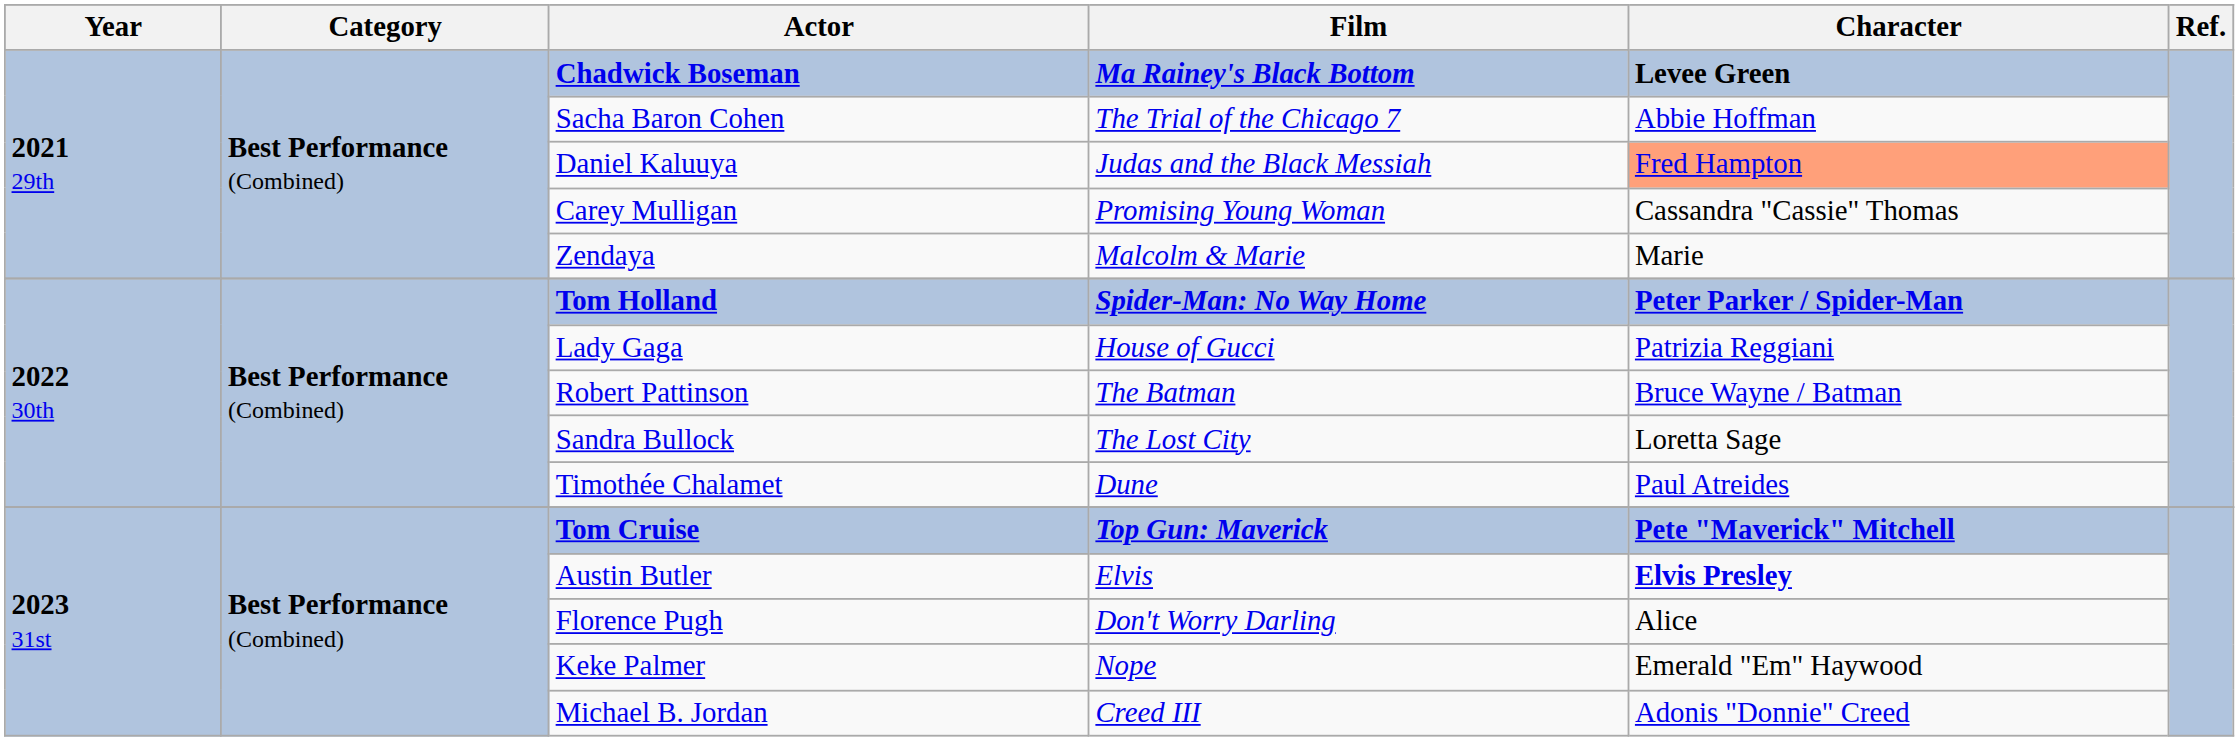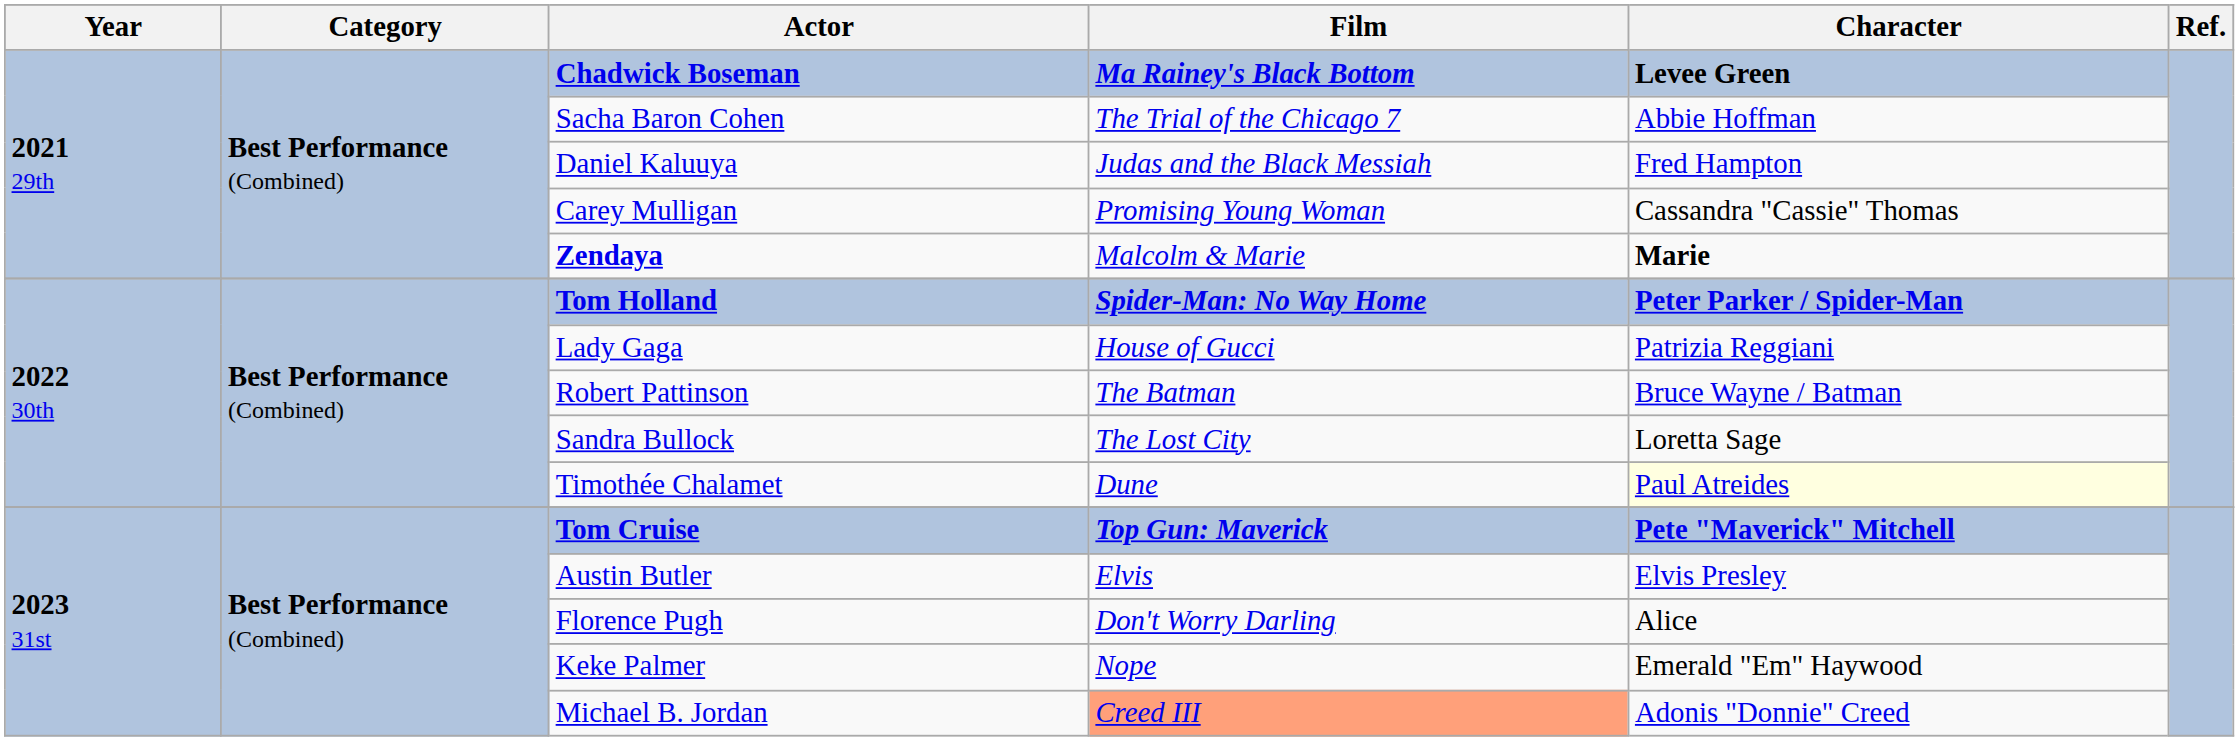row 4 | Character: lightsalmon background -> no background
row 6 | Actor: normal -> bold
row 6 | Character: normal -> bold
row 11 | Character: no background -> lightyellow background
row 13 | Character: bold -> normal
row 16 | Film: no background -> lightsalmon background
